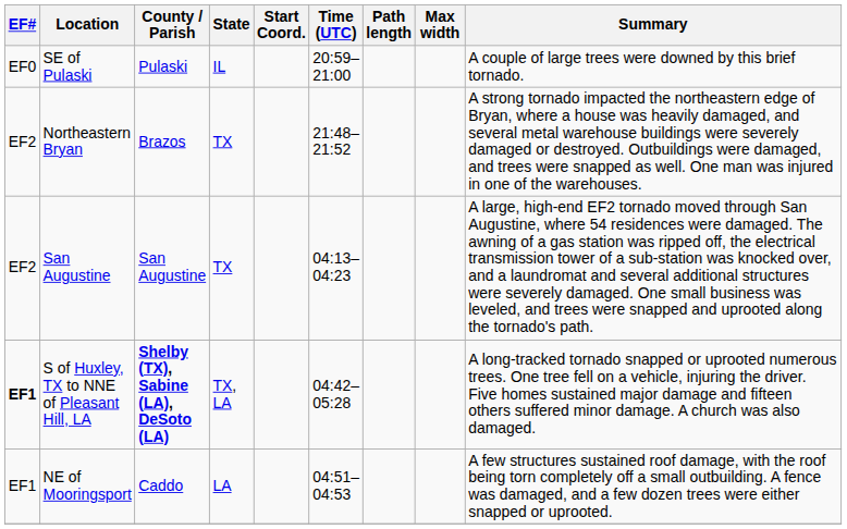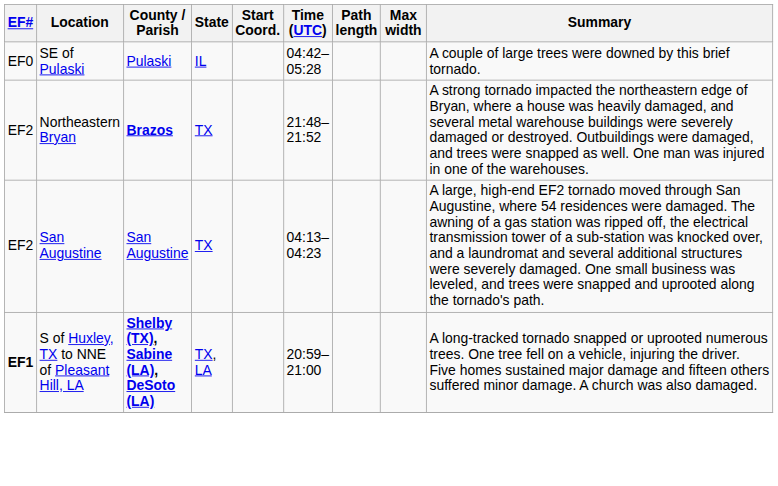SE of Pulaski | Time (UTC): 20:59–21:00 -> 04:42–05:28
Northeastern Bryan | County / Parish: normal -> bold
S of Huxley, TX to NNE of Pleasant Hill, LA | Time (UTC): 04:42–05:28 -> 20:59–21:00
- row: EF1 | NE of Mooringsport | Caddo | LA | 04:51–04:53 | A few structures sustained roof damage, with the roof being torn completely off a small outbuilding. A fence was damaged, and a few dozen trees were either snapped or uprooted.
